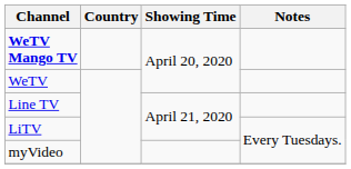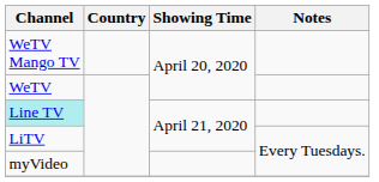WeTV Mango TV | Channel: bold -> normal
Line TV | Channel: no background -> paleturquoise background
